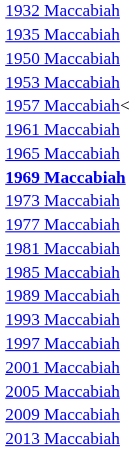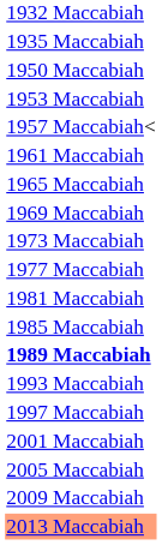1969 Maccabiah | column 1: bold -> normal
1989 Maccabiah | column 1: normal -> bold
2013 Maccabiah | column 1: no background -> lightsalmon background
